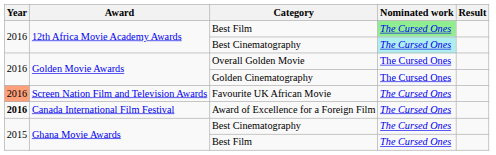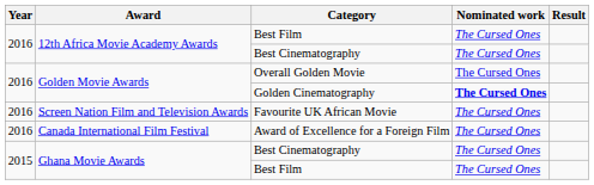12th Africa Movie Academy Awards / Best Film | Nominated work: lightgreen background -> no background
12th Africa Movie Academy Awards / Best Cinematography | Nominated work: paleturquoise background -> no background
Golden Cinematography | Nominated work: normal -> bold
Favourite UK African Movie | Year: lightsalmon background -> no background
Award of Excellence for a Foreign Film | Year: bold -> normal
